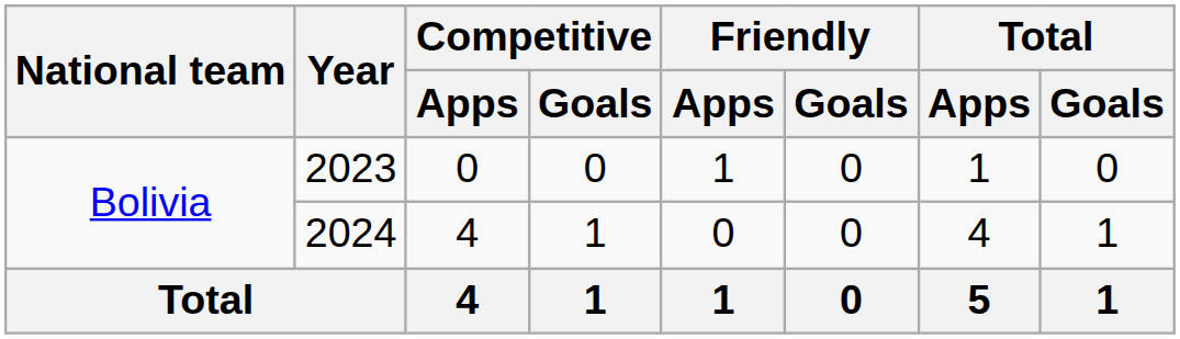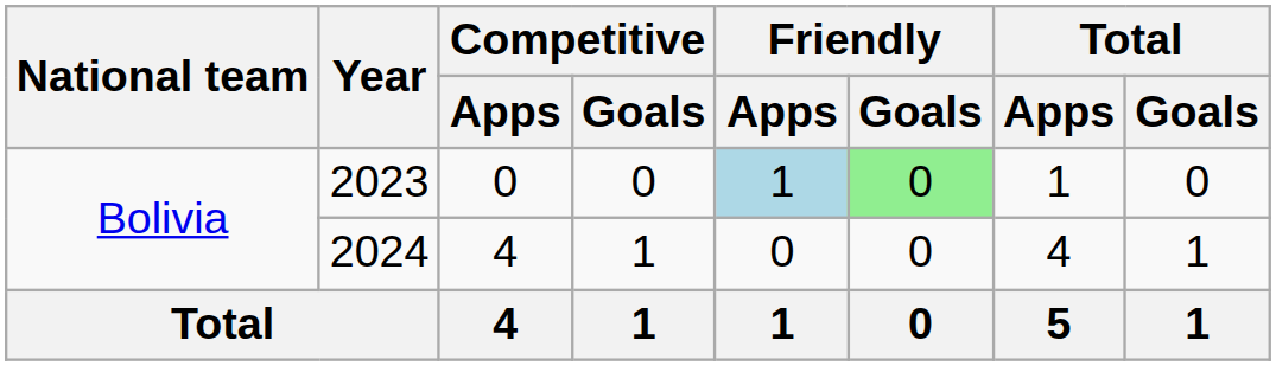2023 | Friendly / Apps: no background -> lightblue background
2023 | Friendly / Goals: no background -> lightgreen background
